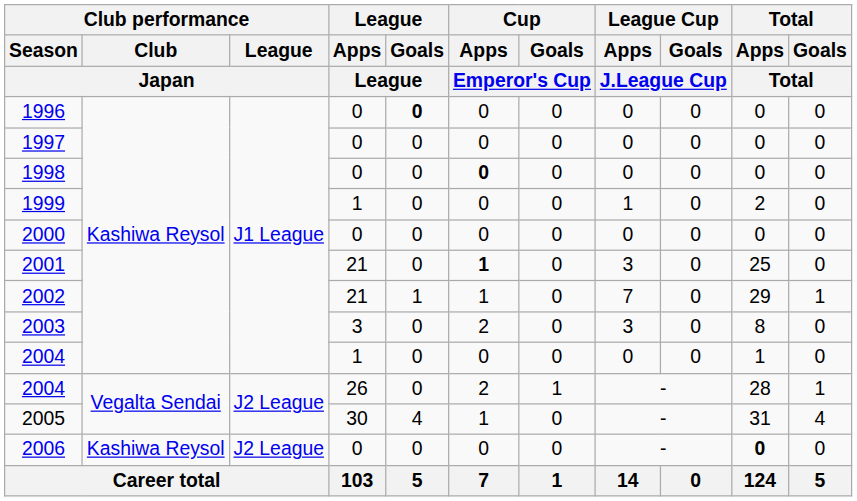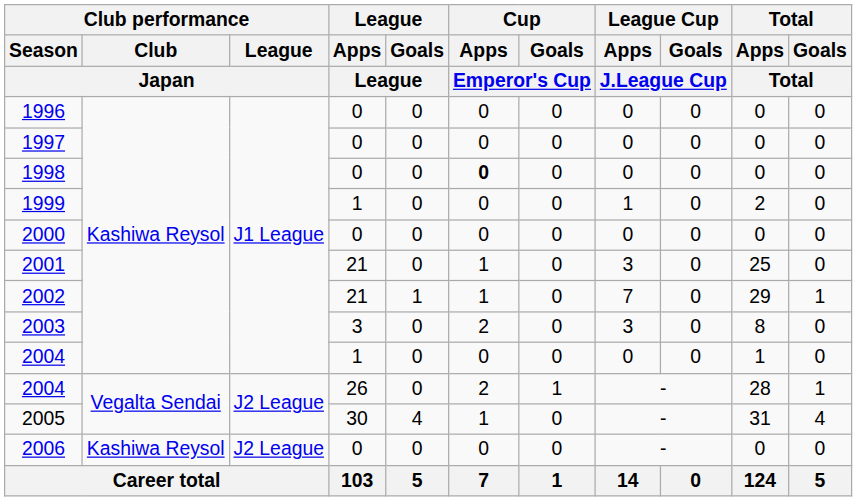1996 | League / Goals / League: bold -> normal
2001 | Cup / Apps / Emperor's Cup: bold -> normal
2006 | Total / Apps / Total: bold -> normal
